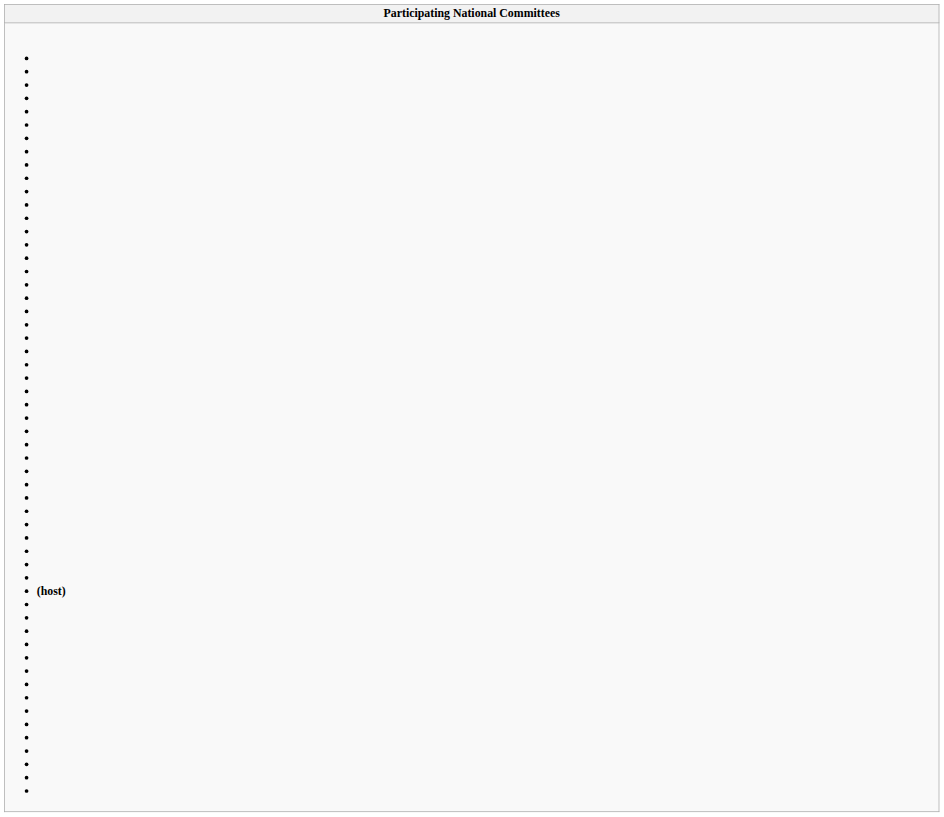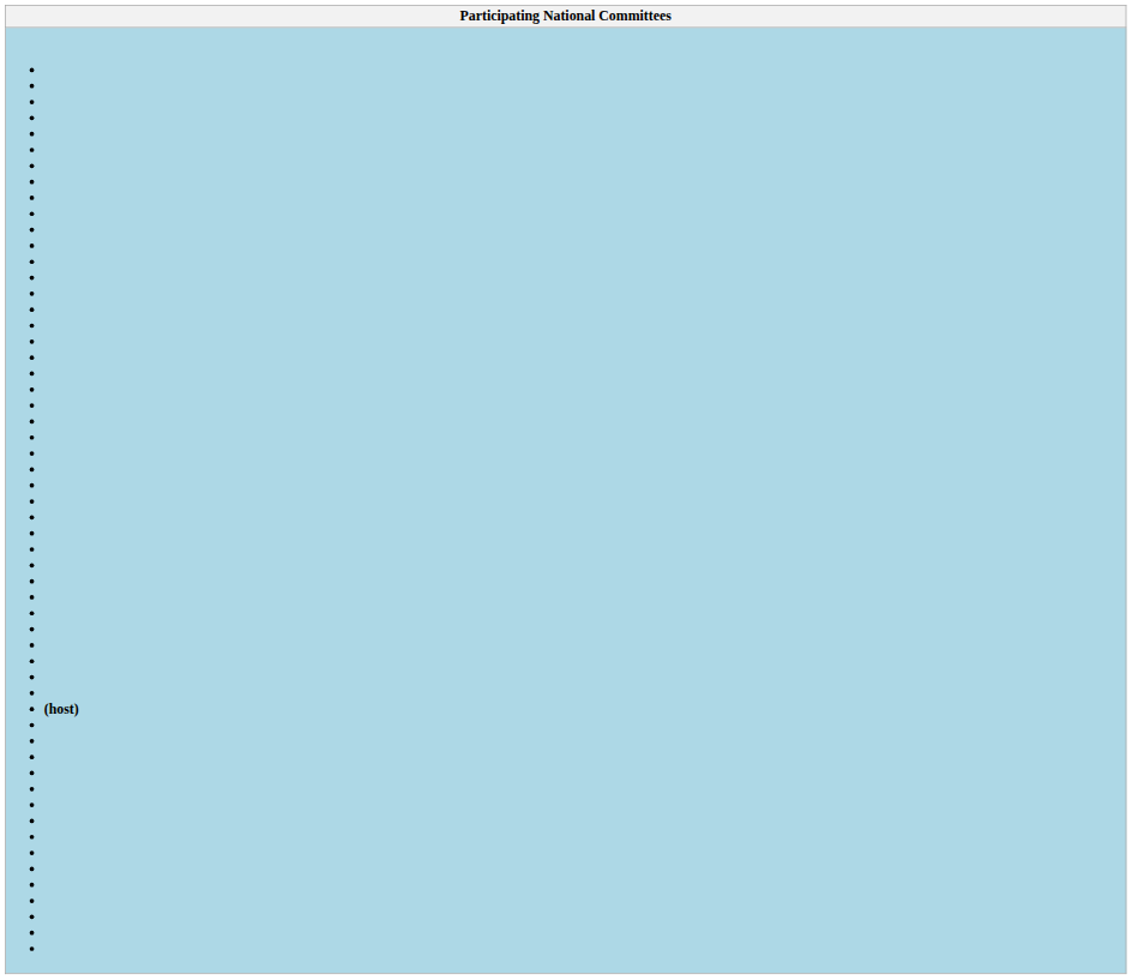row 2 | column 1: no background -> lightblue background
